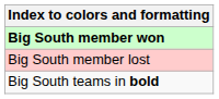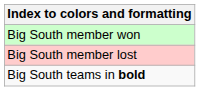row 2 | column 1: bold -> normal
